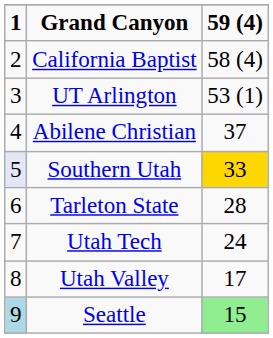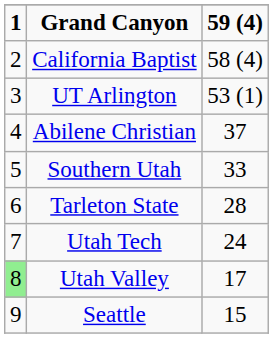Southern Utah | 1: lavender background -> no background
Southern Utah | 59 (4): gold background -> no background
Utah Valley | 1: no background -> lightgreen background
Seattle | 1: lightblue background -> no background
Seattle | 59 (4): lightgreen background -> no background
